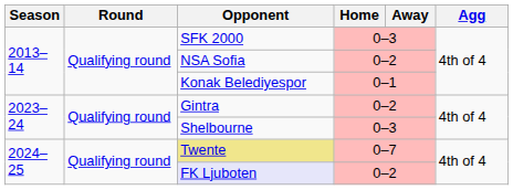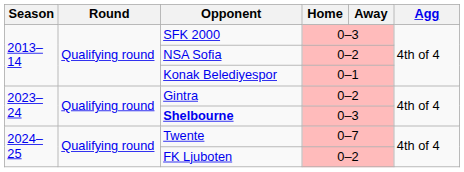Shelbourne | Opponent: normal -> bold
Twente | Opponent: khaki background -> no background
FK Ljuboten | Opponent: lavender background -> no background
